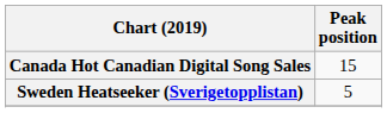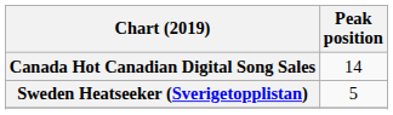Canada Hot Canadian Digital Song Sales | Peak position: 15 -> 14
